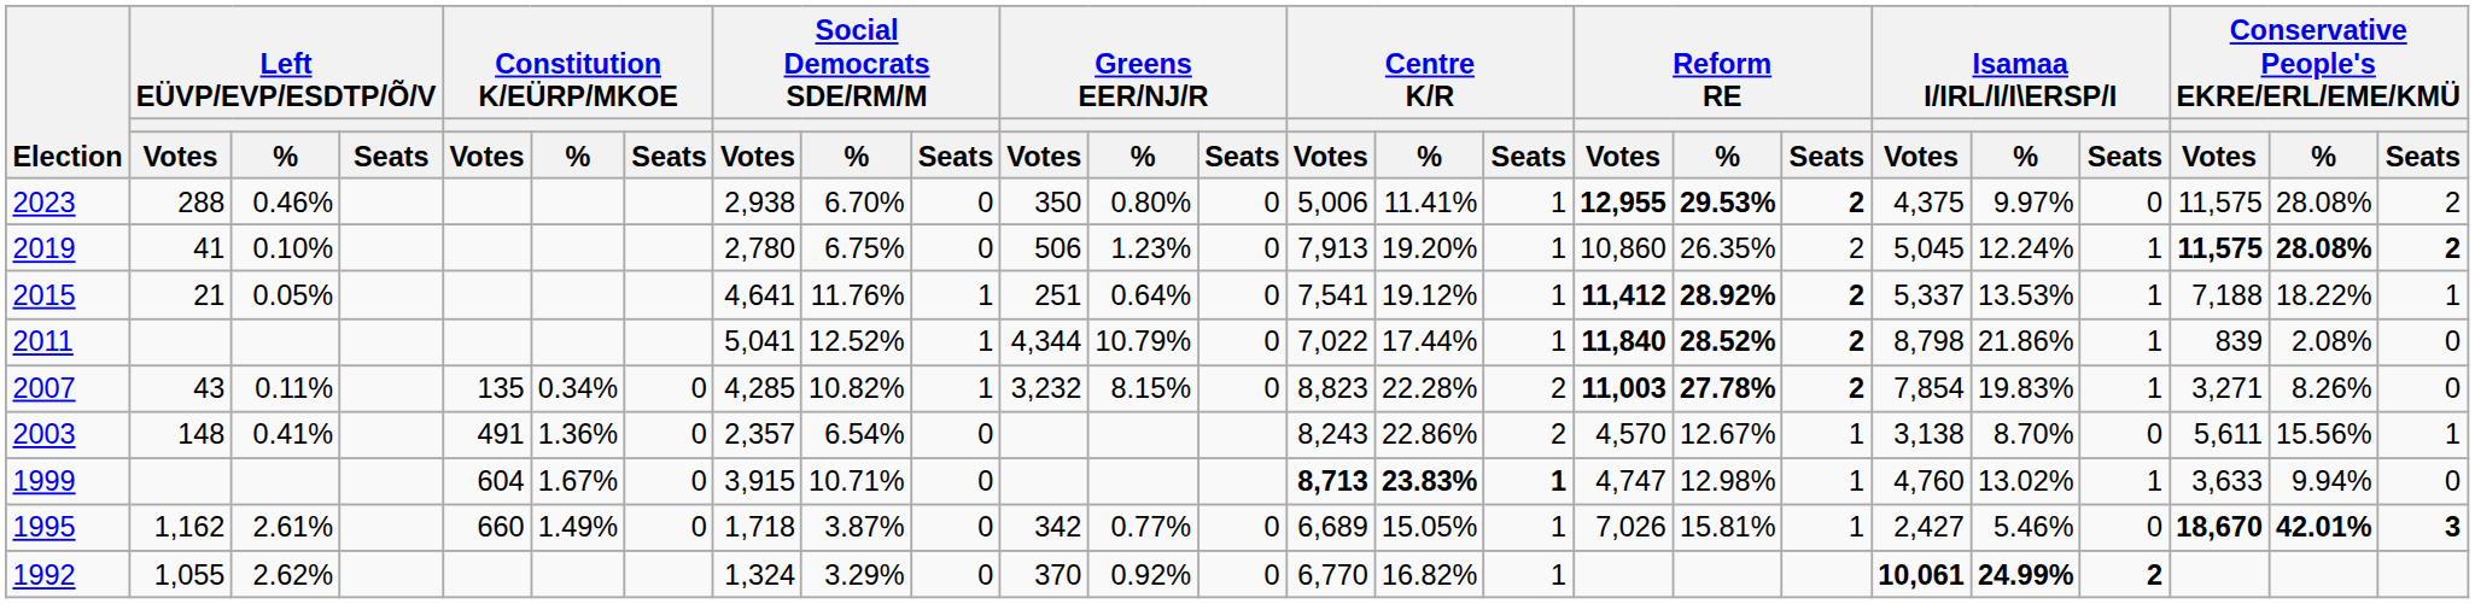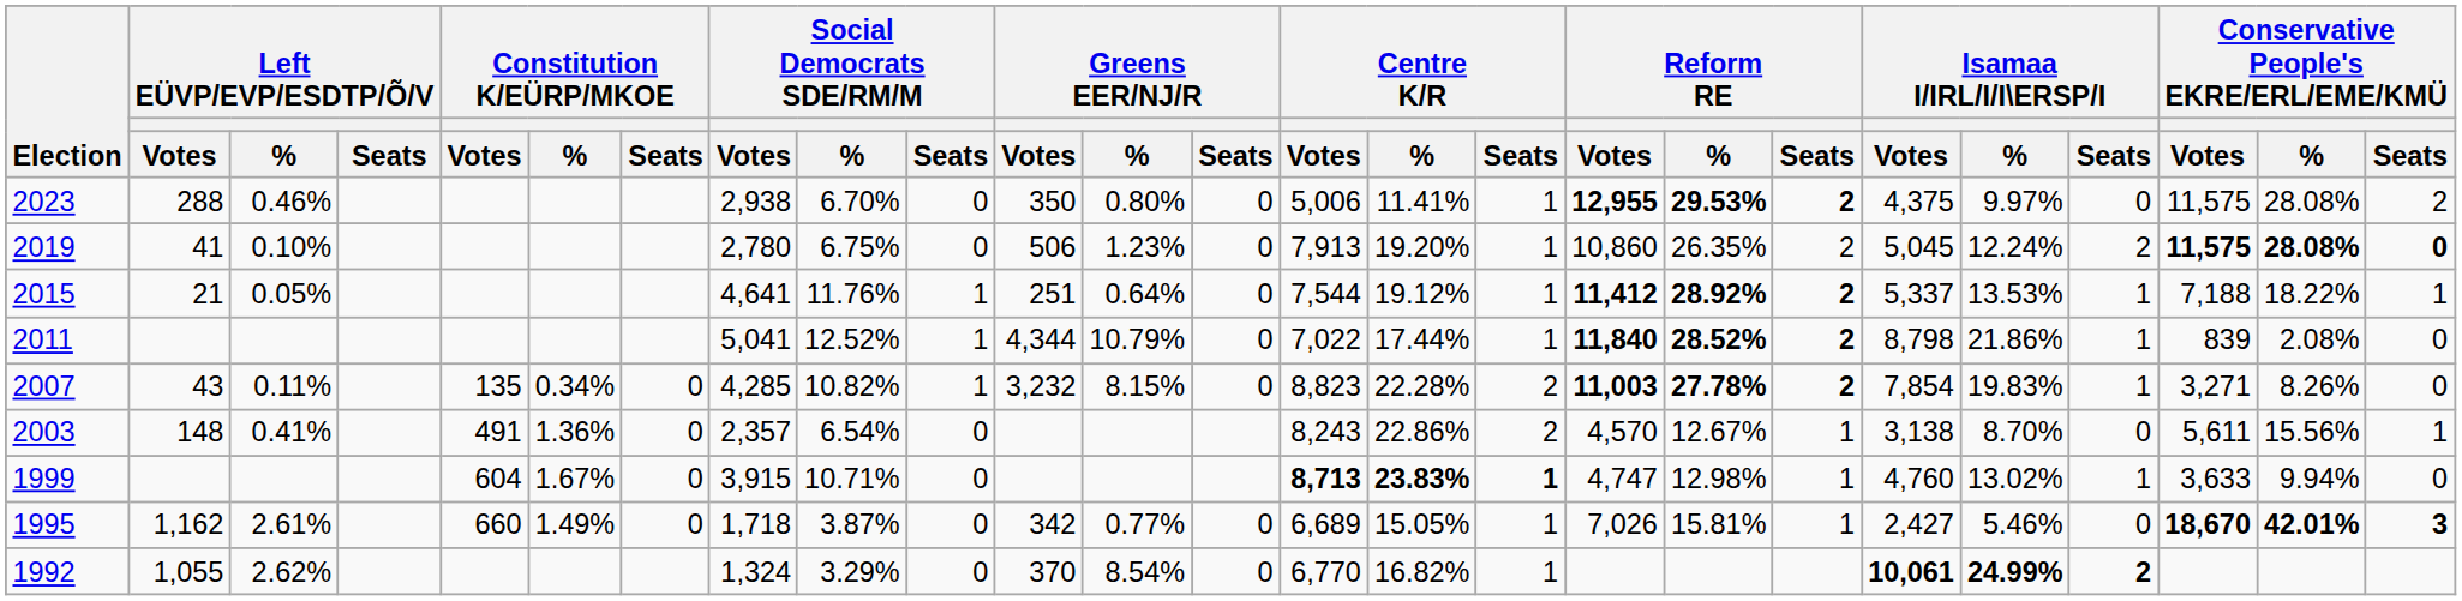2019 | Isamaa I/IRL/I/I\ERSP/I / Seats: 1 -> 2
2019 | Conservative People's EKRE/ERL/EME/KMÜ / Seats: 2 -> 0
2015 | Centre K/R / Votes: 7,541 -> 7,544
1992 | Greens EER/NJ/R / %: 0.92% -> 8.54%
